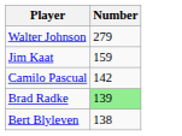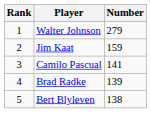+ column: Rank | 1 | 2 | 3 | 4 | 5
Camilo Pascual | Number: 142 -> 141
Brad Radke | Number: lightgreen background -> no background
